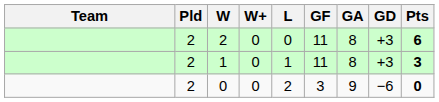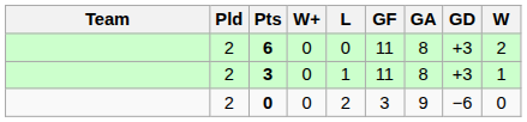columns swapped: W <-> Pts
